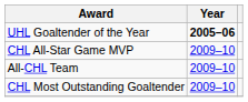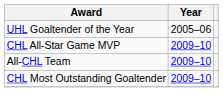UHL Goaltender of the Year | Year: bold -> normal
